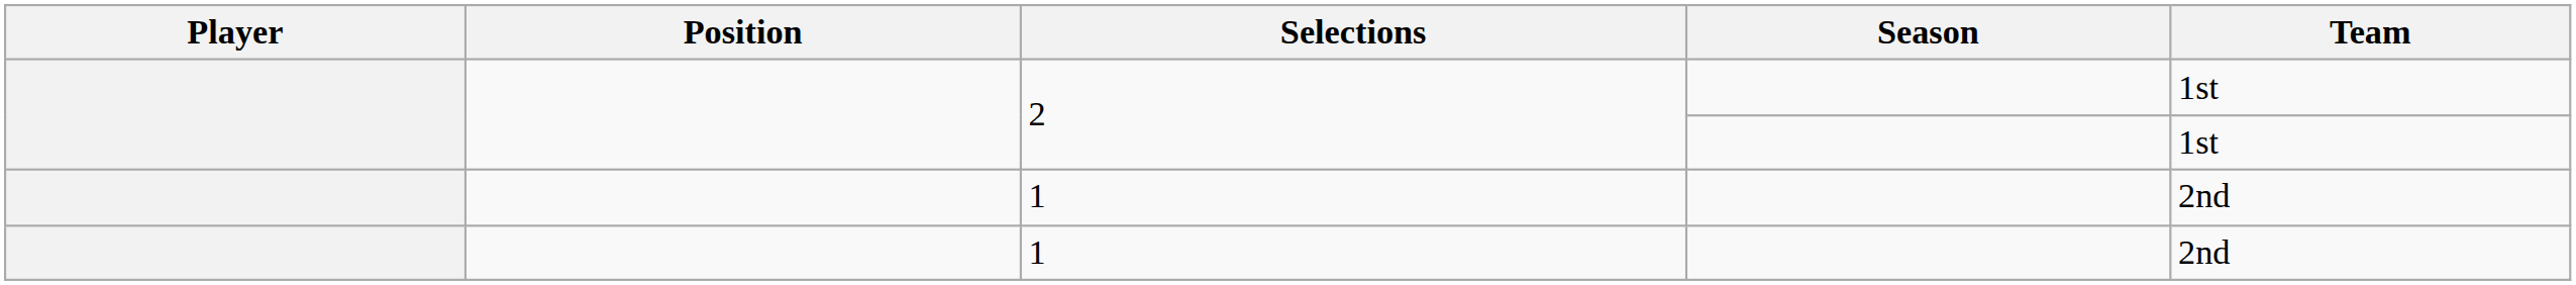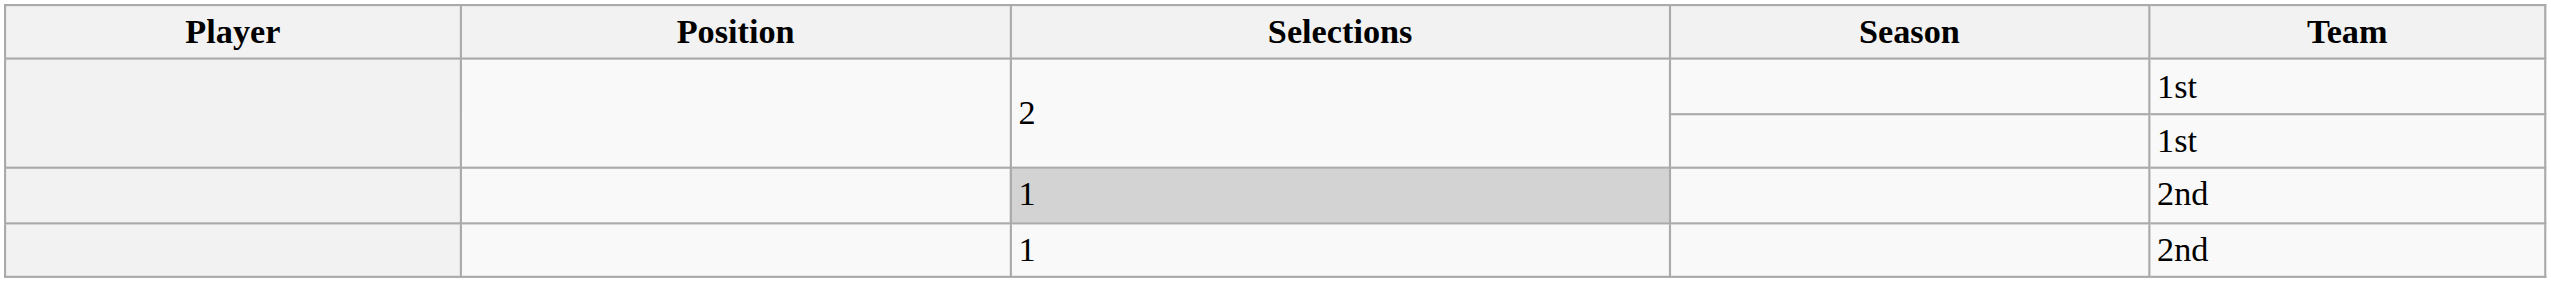row 4 | Selections: no background -> lightgrey background
